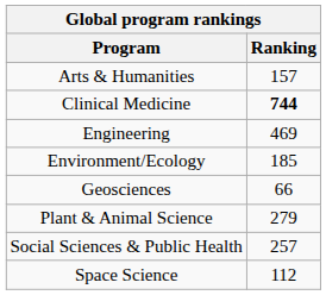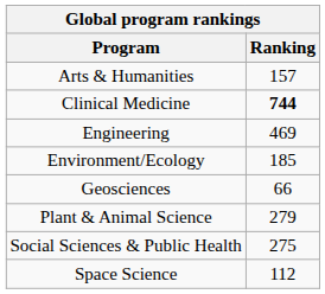Social Sciences & Public Health | Ranking: 257 -> 275
